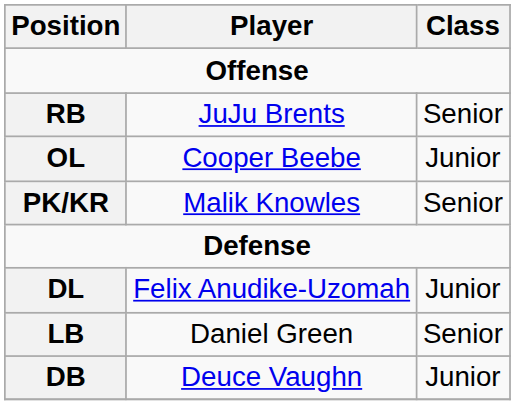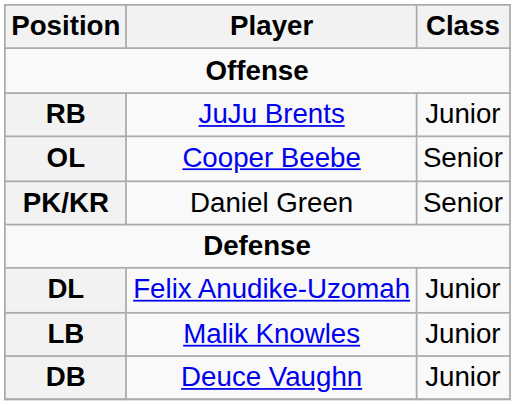RB | Class: Senior -> Junior
OL | Class: Junior -> Senior
PK/KR | Player: Malik Knowles -> Daniel Green
LB | Player: Daniel Green -> Malik Knowles
LB | Class: Senior -> Junior
